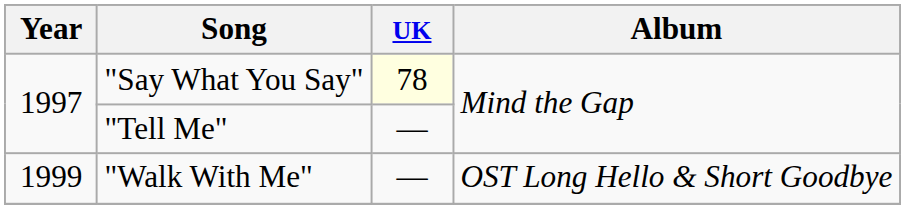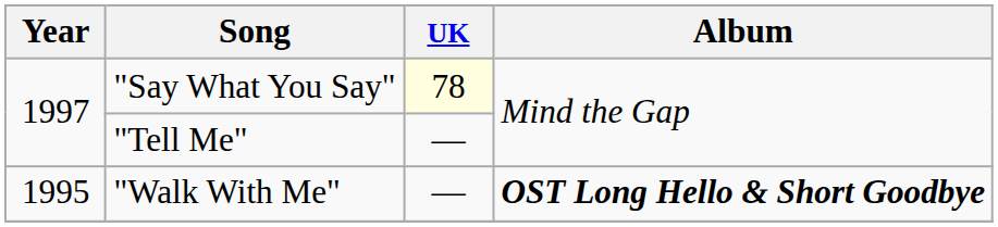"Walk With Me" | Year: 1999 -> 1995
"Walk With Me" | Album: normal -> bold
